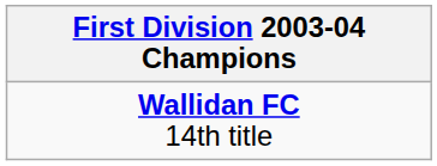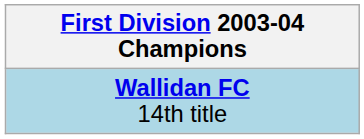row 2 | column 1: no background -> lightblue background
